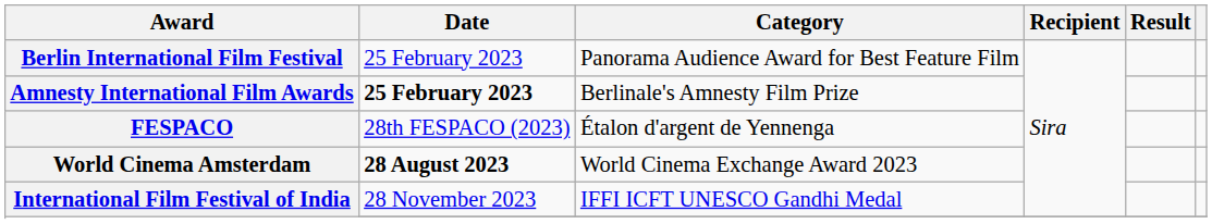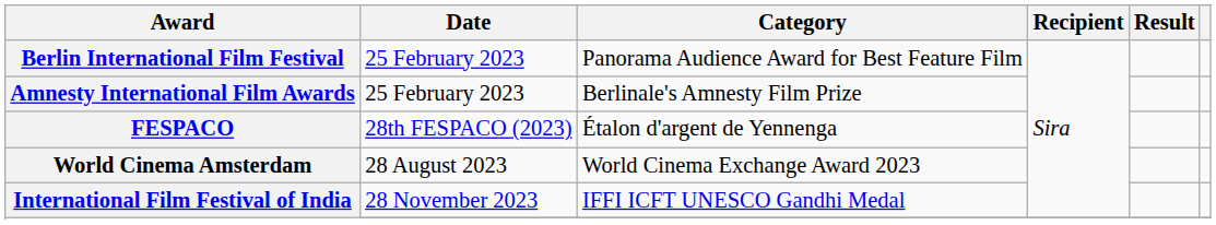Amnesty International Film Awards | Date: bold -> normal
World Cinema Amsterdam | Date: bold -> normal
